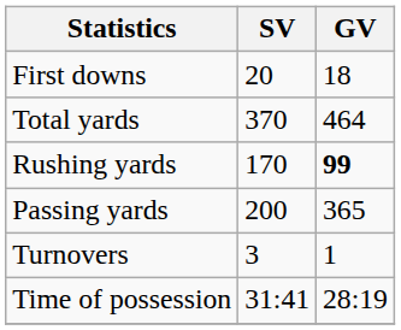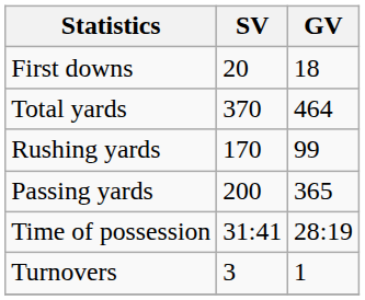Rushing yards | GV: bold -> normal
rows swapped: Turnovers <-> Time of possession
